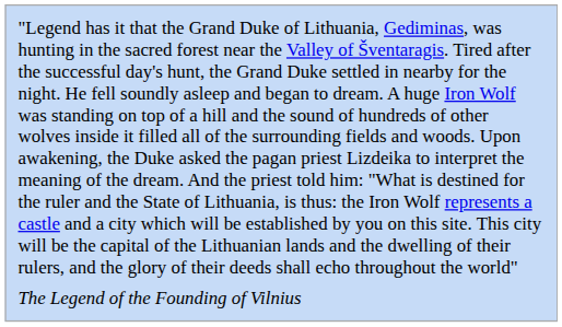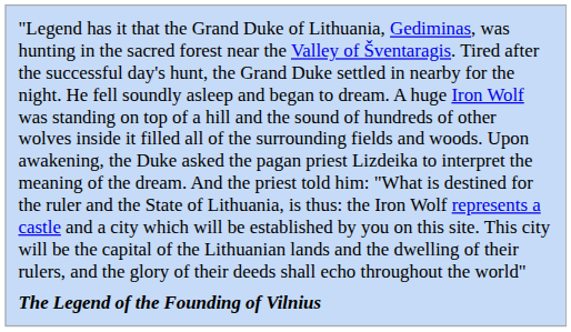row 2 | column 1: normal -> bold
